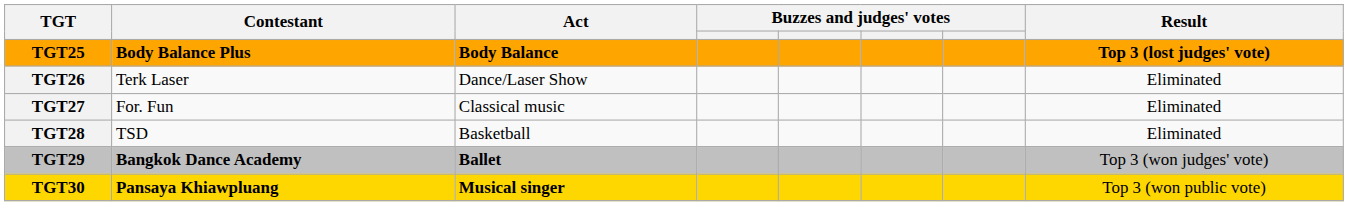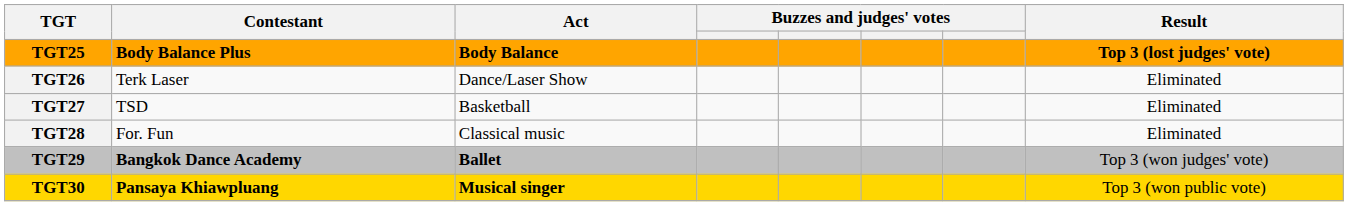TGT27 | Contestant: For. Fun -> TSD
TGT27 | Act: Classical music -> Basketball
TGT28 | Contestant: TSD -> For. Fun
TGT28 | Act: Basketball -> Classical music
